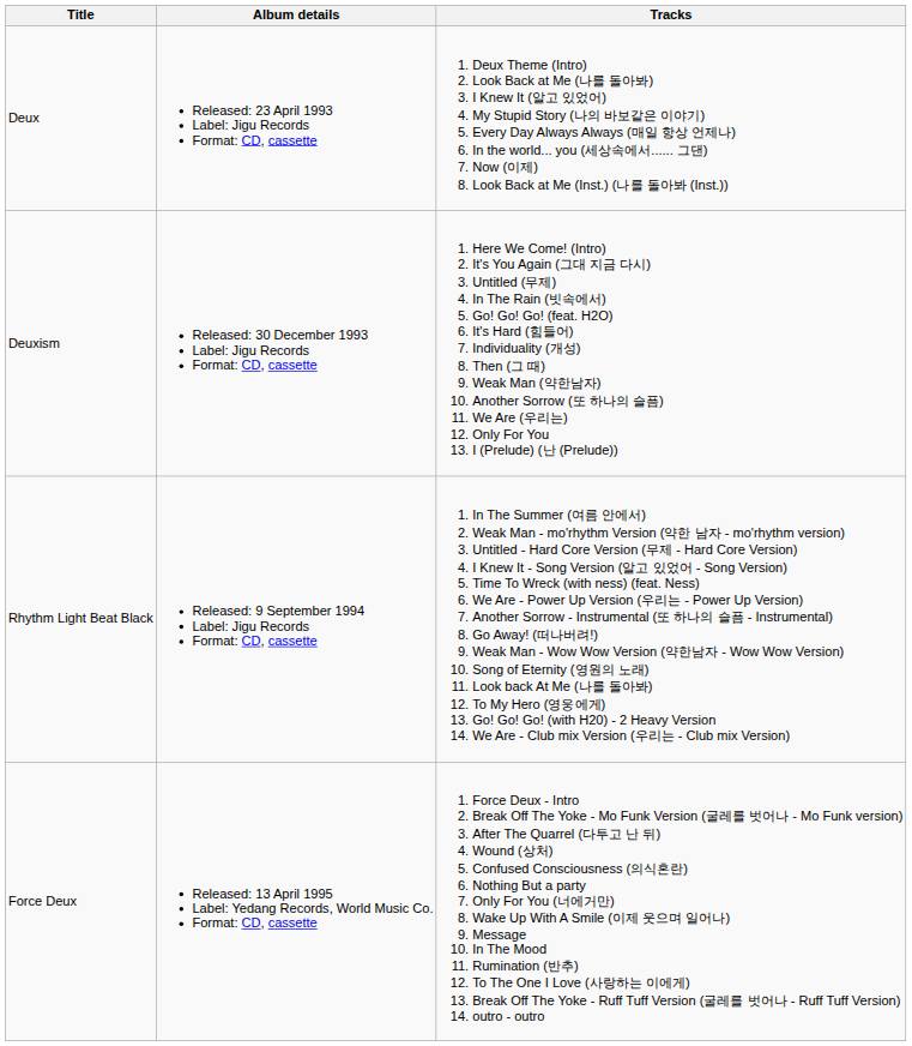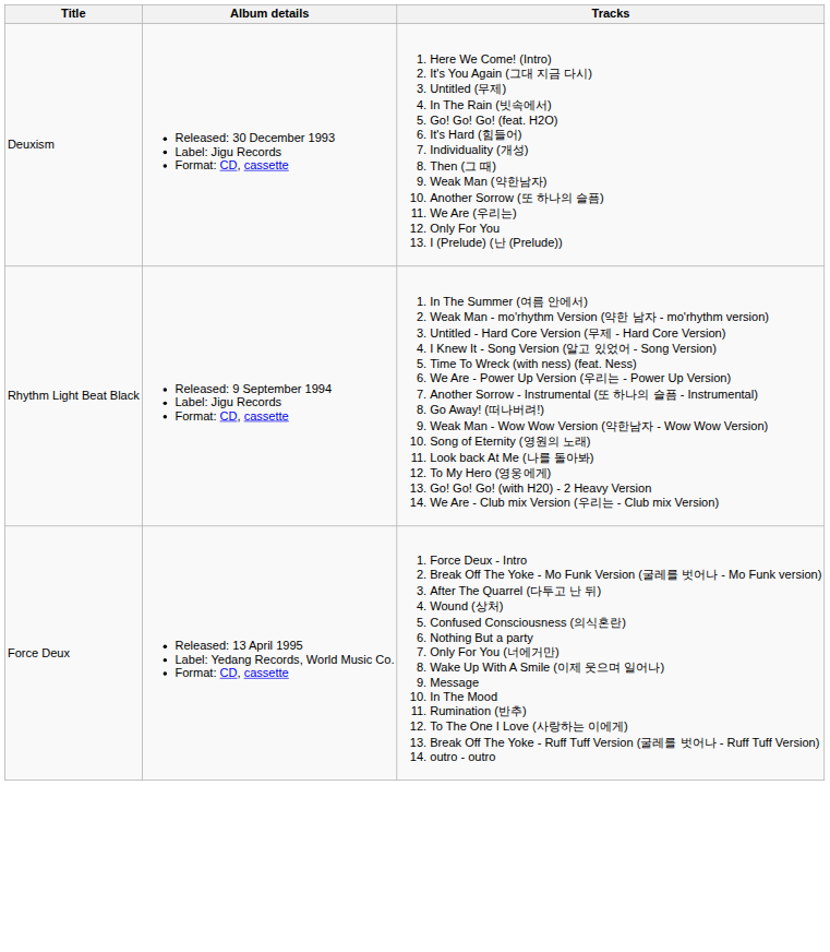- row: Deux | Released: 23 April 1993 Label: Jigu Records Format: CD, cassette | Deux Theme (Intro) Look Back at Me (나를 돌아봐) I Knew It (알고 있었어) My Stupid Story (나의 바보같은 이야기) Every Day Always Always (매일 항상 언제나) In the world... you (세상속에서...... 그댄) Now (이제) Look Back at Me (Inst.) (나를 돌아봐 (Inst.))
